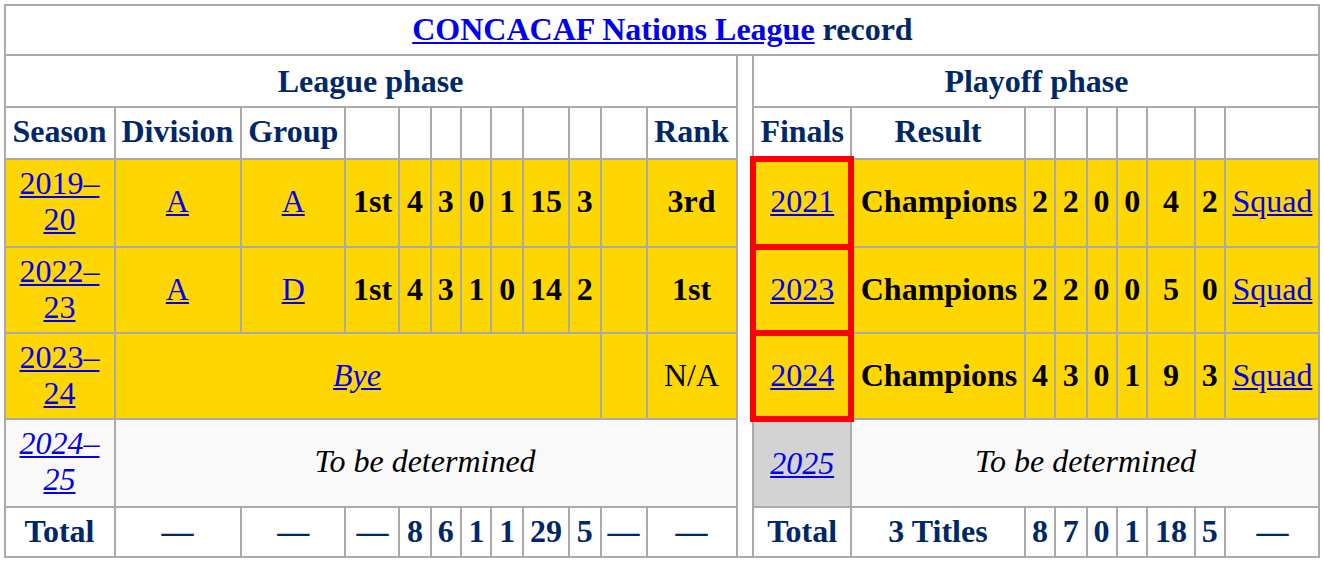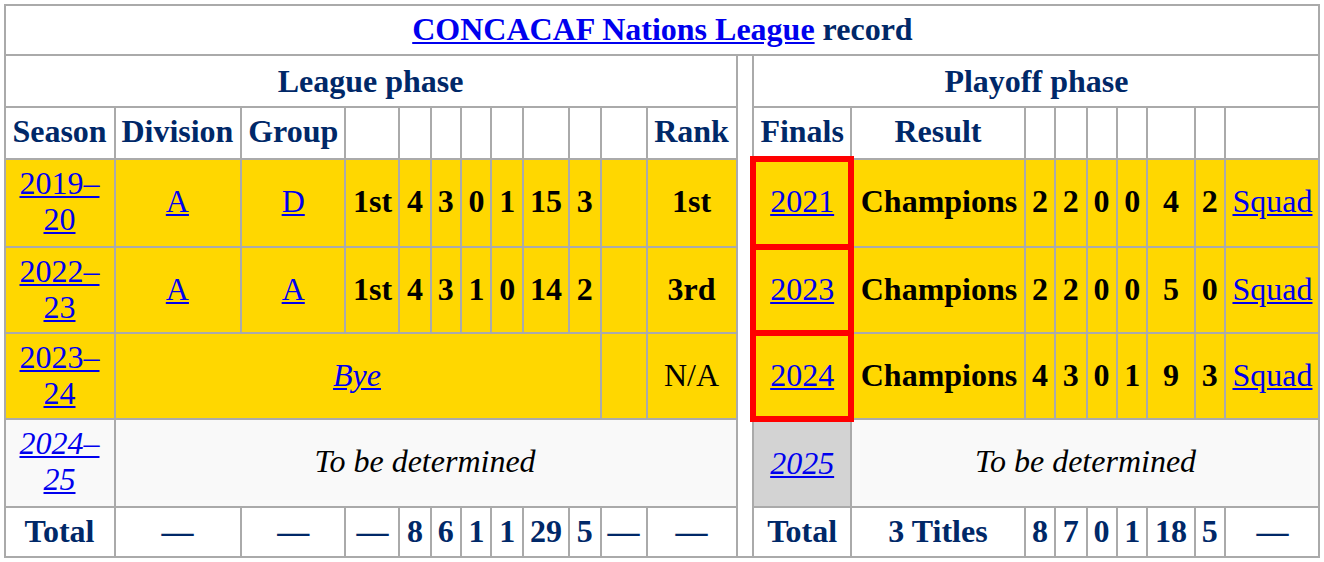2019–20 | League phase / Group: A -> D
2019–20 | League phase / Rank: 3rd -> 1st
2022–23 | League phase / Group: D -> A
2022–23 | League phase / Rank: 1st -> 3rd
